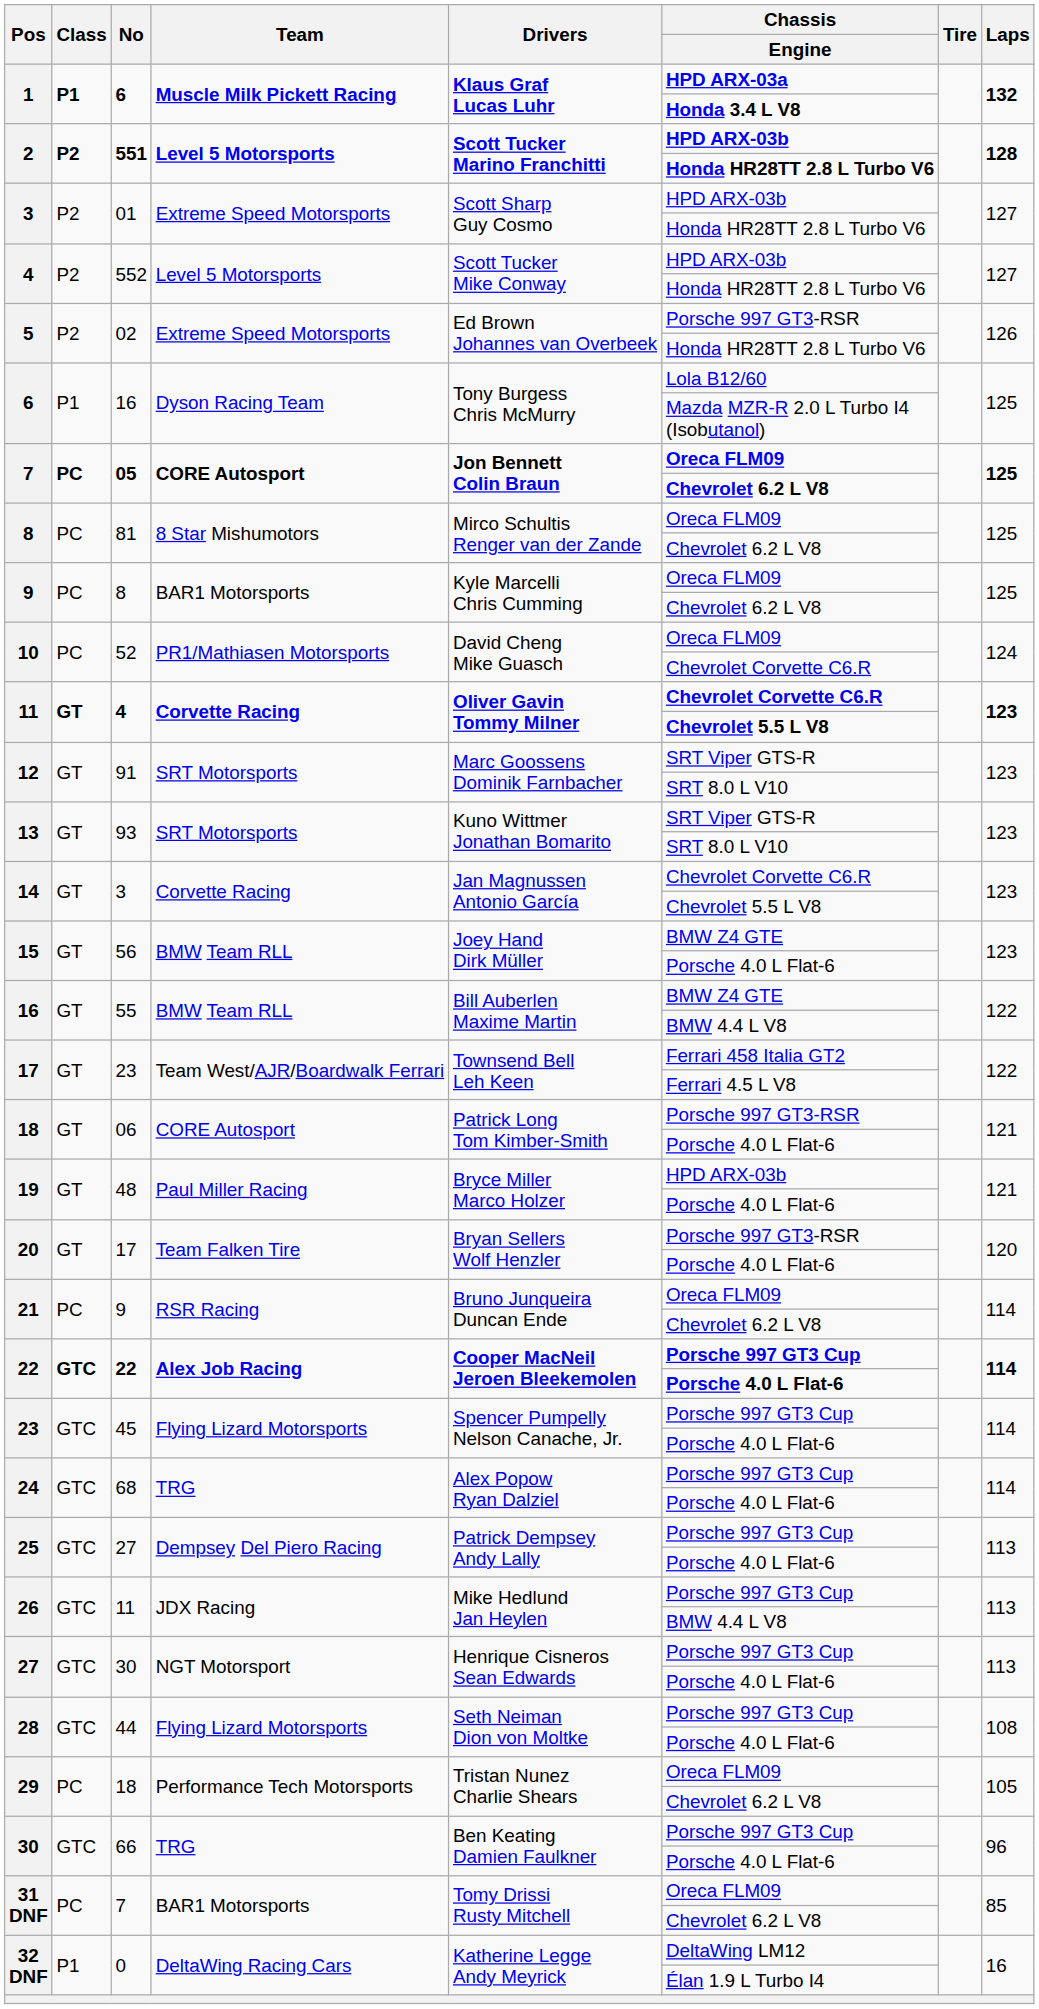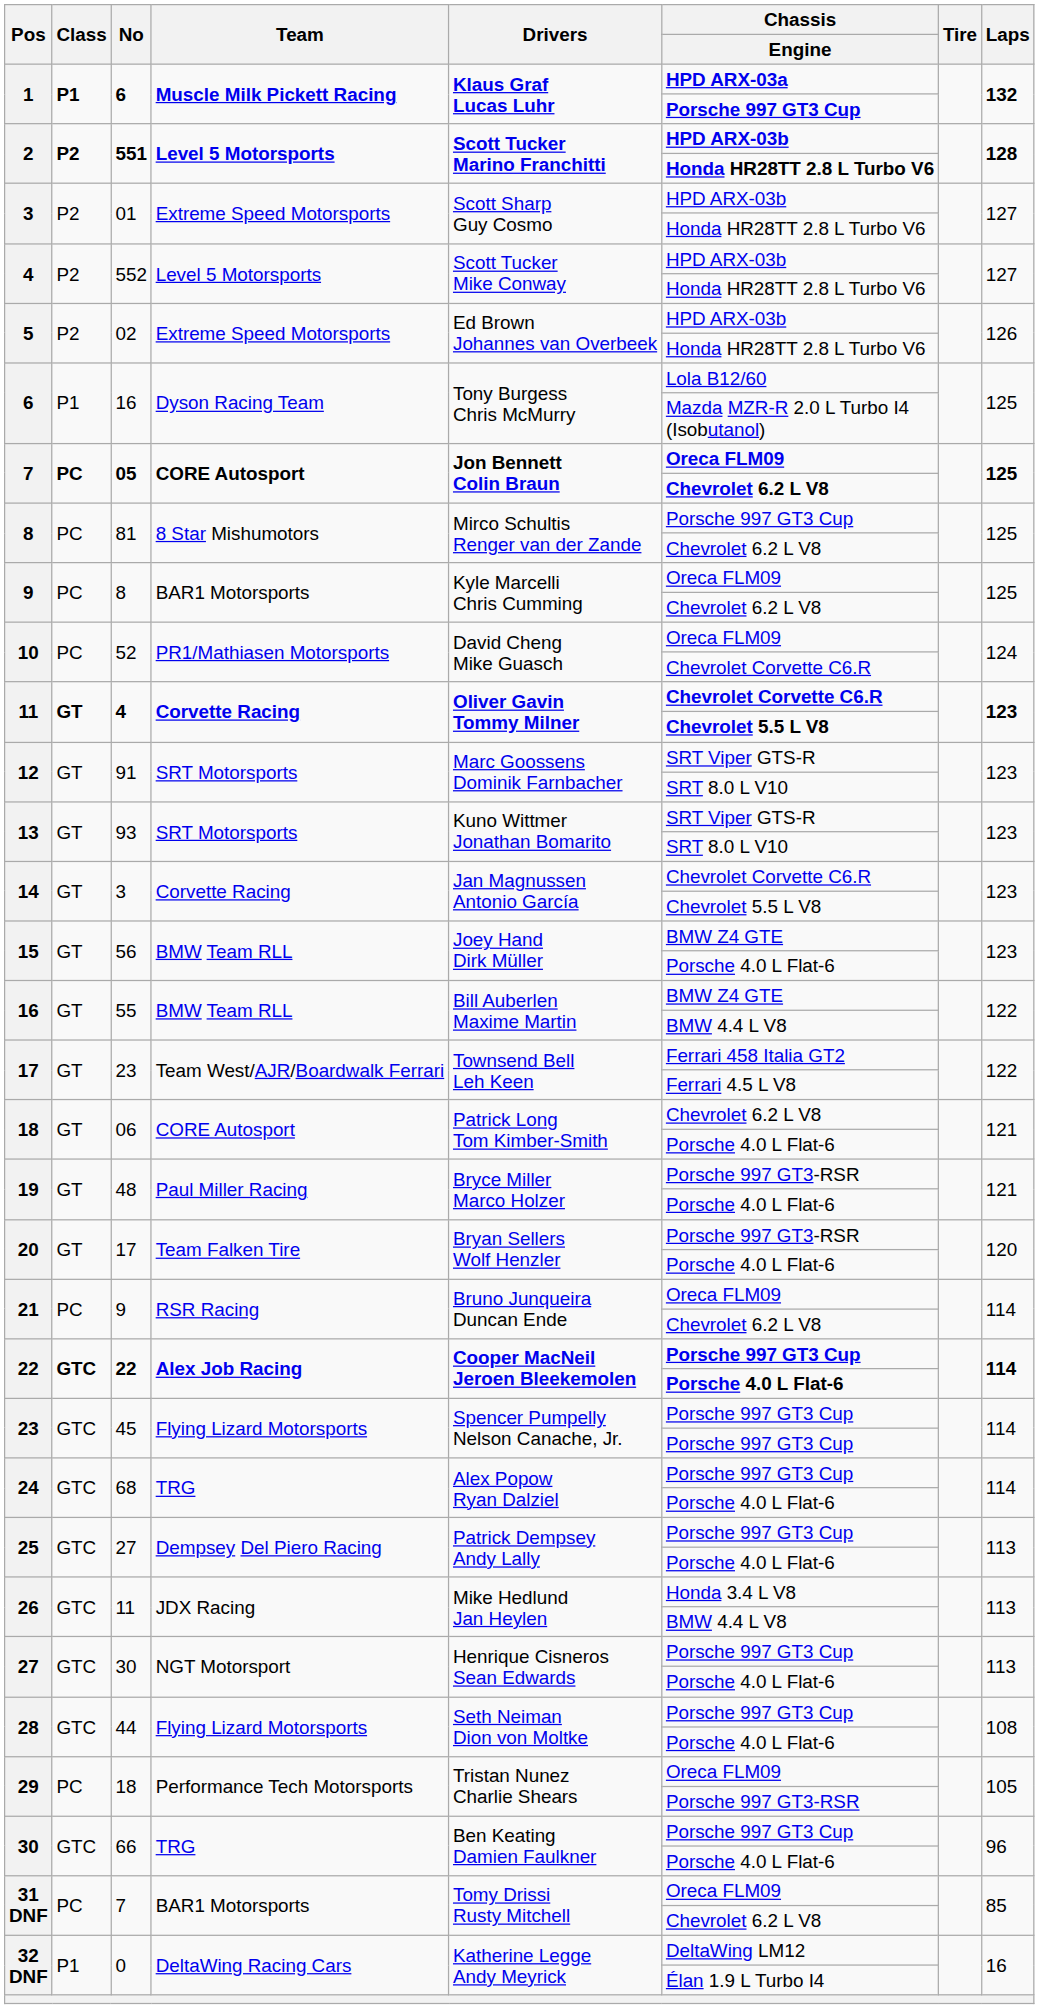row 4 | Chassis / Engine: Honda 3.4 L V8 -> Porsche 997 GT3 Cup
row 11 | Chassis / Engine: Porsche 997 GT3-RSR -> HPD ARX-03b
row 17 | Chassis / Engine: Oreca FLM09 -> Porsche 997 GT3 Cup
row 37 | Chassis / Engine: Porsche 997 GT3-RSR -> Chevrolet 6.2 L V8
row 39 | Chassis / Engine: HPD ARX-03b -> Porsche 997 GT3-RSR
row 48 | Chassis / Engine: Porsche 4.0 L Flat-6 -> Porsche 997 GT3 Cup
row 53 | Chassis / Engine: Porsche 997 GT3 Cup -> Honda 3.4 L V8
row 60 | Chassis / Engine: Chevrolet 6.2 L V8 -> Porsche 997 GT3-RSR
